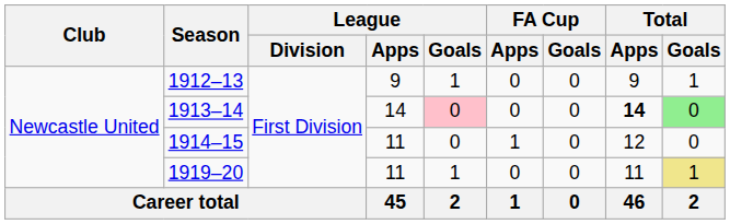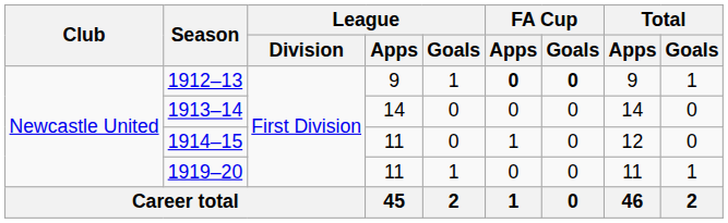1912–13 | FA Cup / Apps: normal -> bold
1912–13 | FA Cup / Goals: normal -> bold
1913–14 | League / Goals: pink background -> no background
1913–14 | Total / Apps: bold -> normal
1913–14 | Total / Goals: lightgreen background -> no background
1919–20 | Total / Goals: khaki background -> no background
